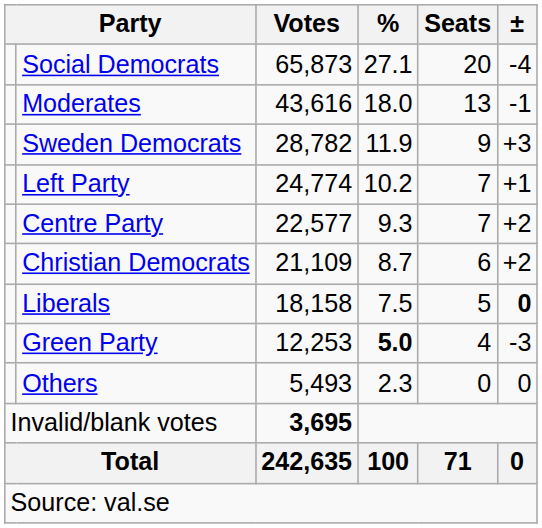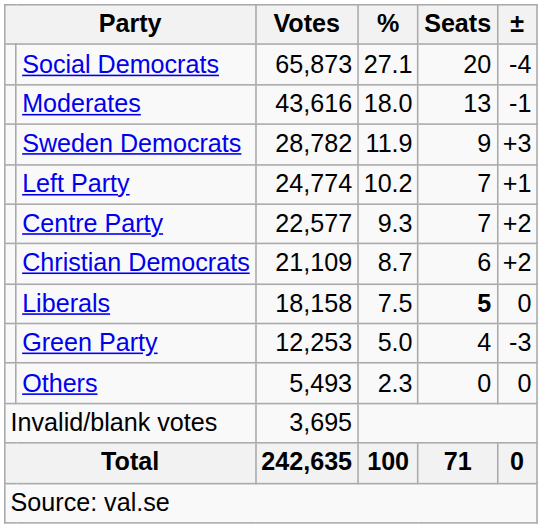Liberals | Seats: normal -> bold
Liberals | ±: bold -> normal
Green Party | %: bold -> normal
Invalid/blank votes | Votes: bold -> normal
